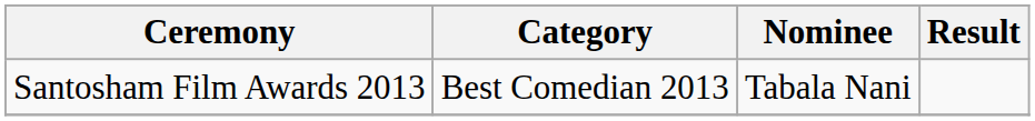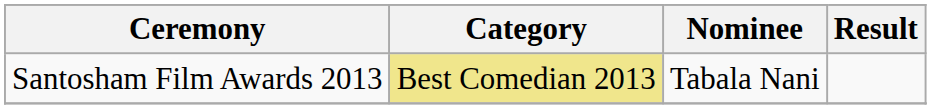Santosham Film Awards 2013 | Category: no background -> khaki background
